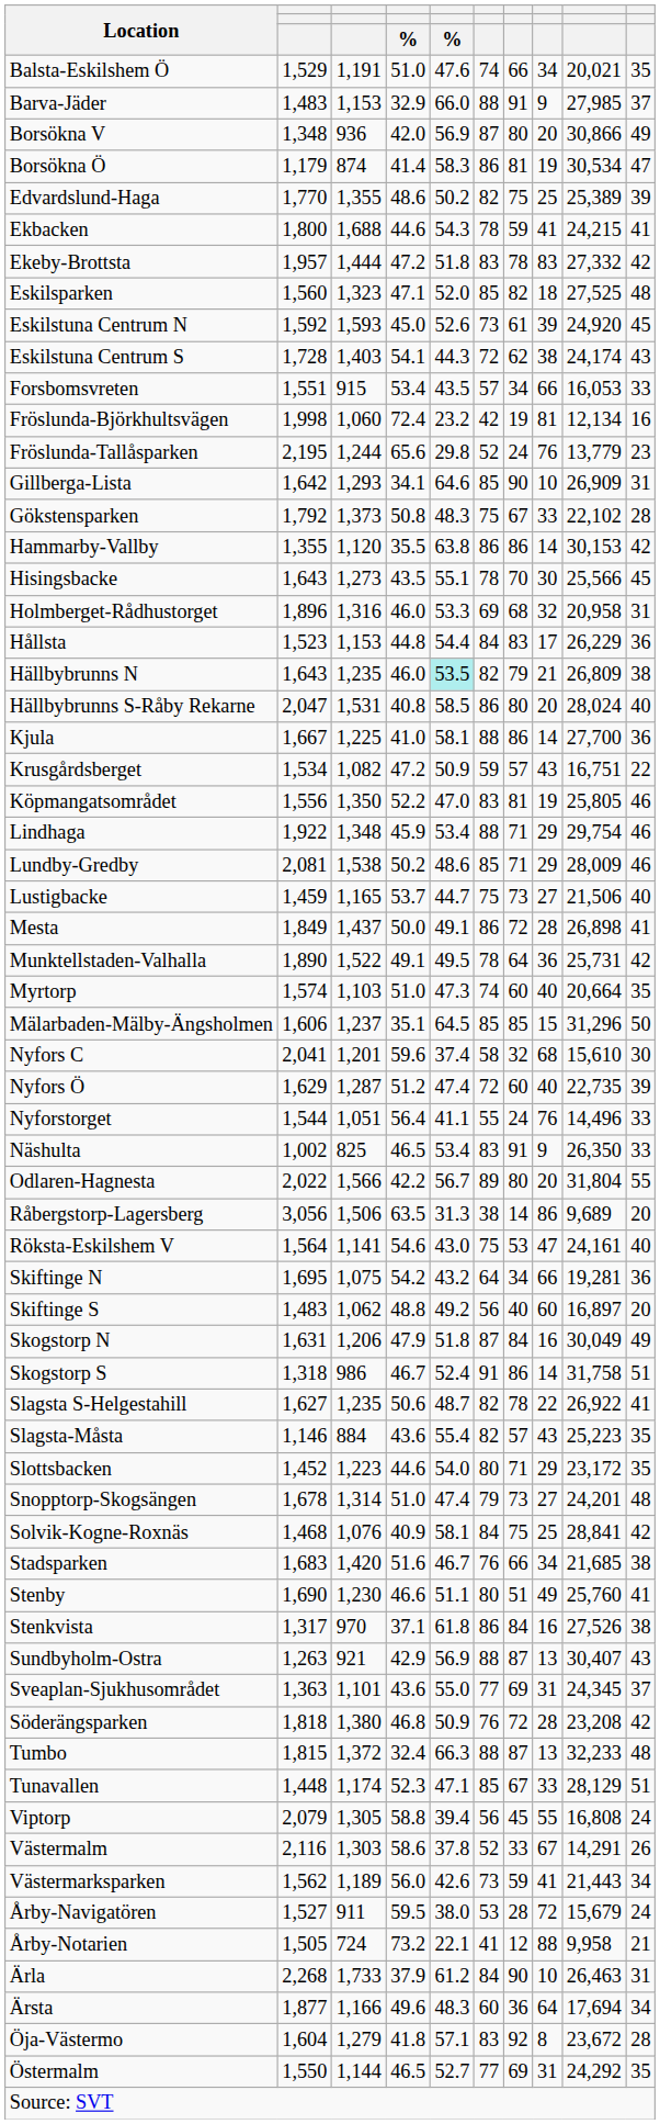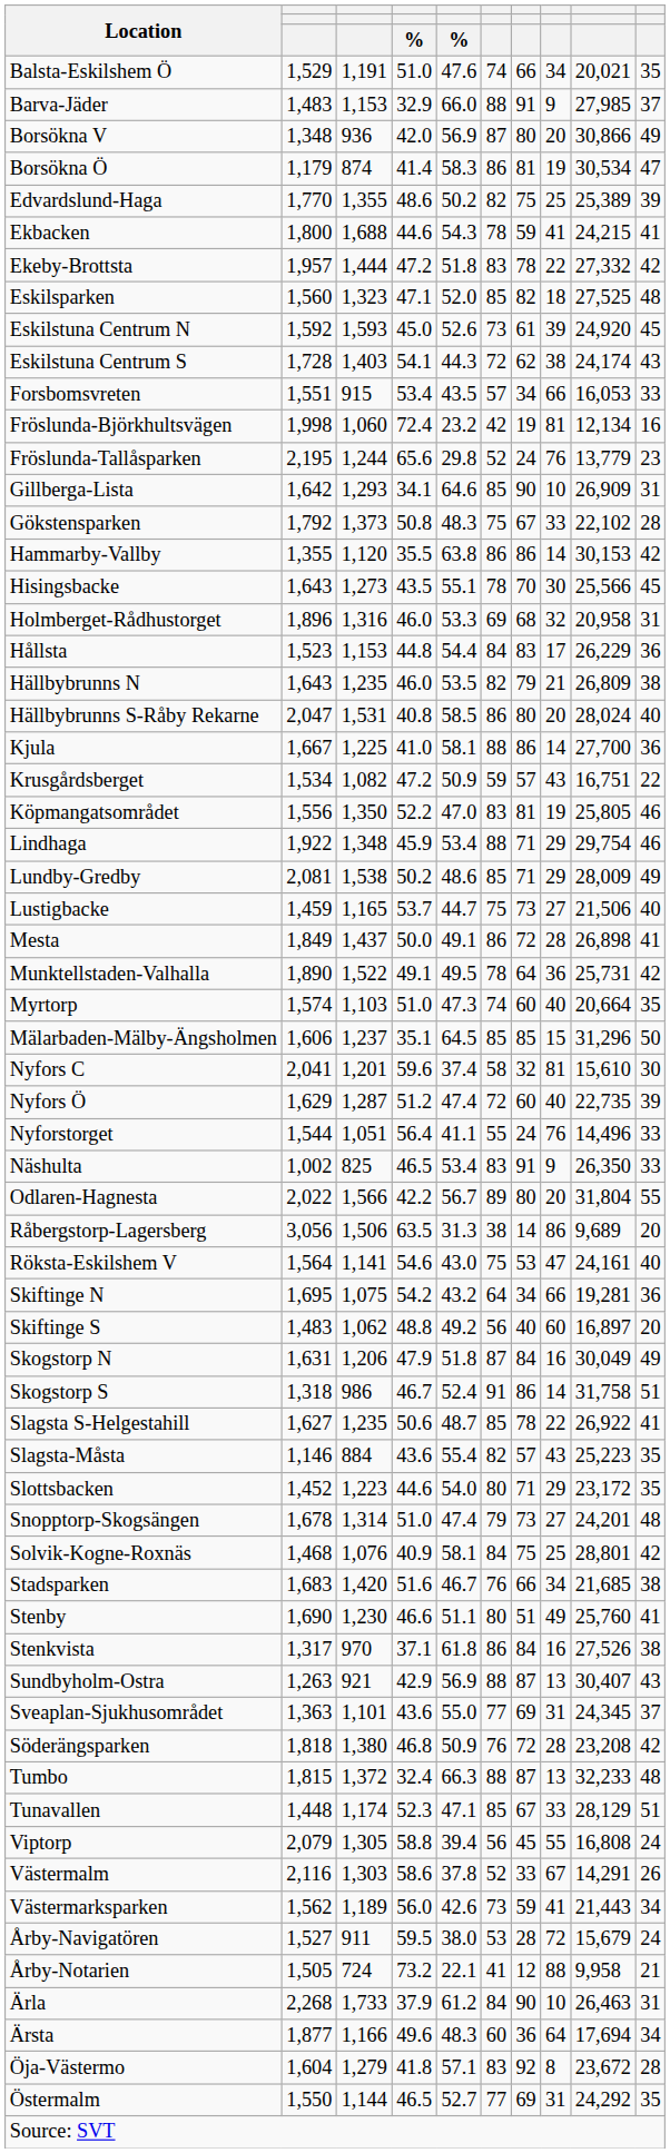Ekeby-Brottsta | column 8: 83 -> 22
Hällbybrunns N | column 5: paleturquoise background -> no background
Lundby-Gredby | column 10: 46 -> 49
Nyfors C | column 8: 68 -> 81
Slagsta S-Helgestahill | column 6: 82 -> 85
Solvik-Kogne-Roxnäs | column 9: 28,841 -> 28,801
